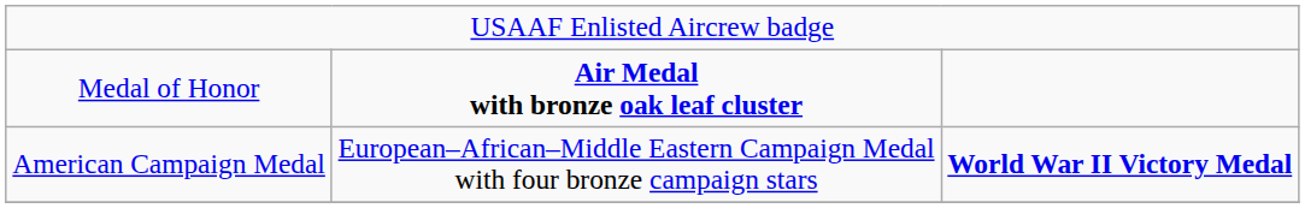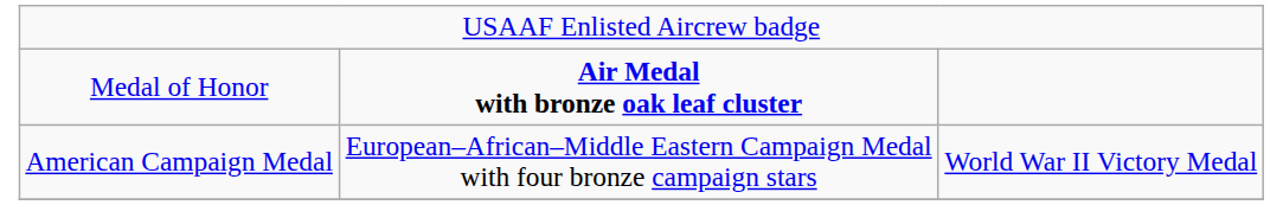American Campaign Medal | column 3: bold -> normal
